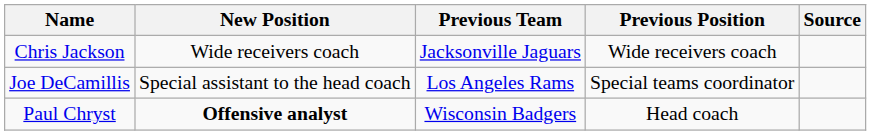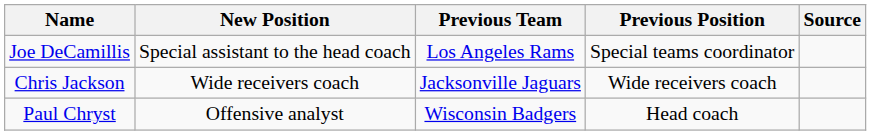rows swapped: Chris Jackson <-> Joe DeCamillis
Paul Chryst | New Position: bold -> normal
